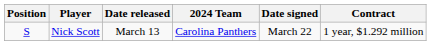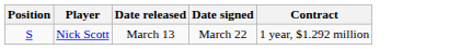- column: 2024 Team | Carolina Panthers
